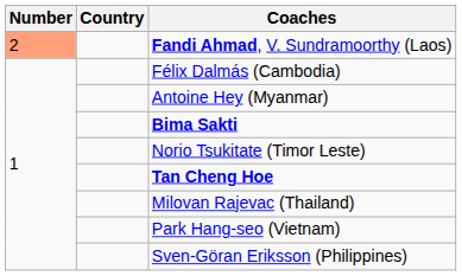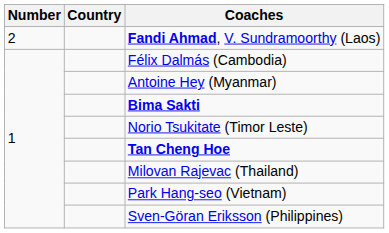Fandi Ahmad, V. Sundramoorthy (Laos) | Number: lightsalmon background -> no background
